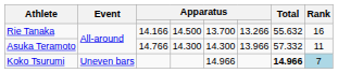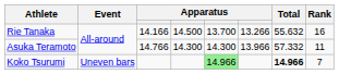Koko Tsurumi | column 5: no background -> lightgreen background
Koko Tsurumi | Rank: lightblue background -> no background
